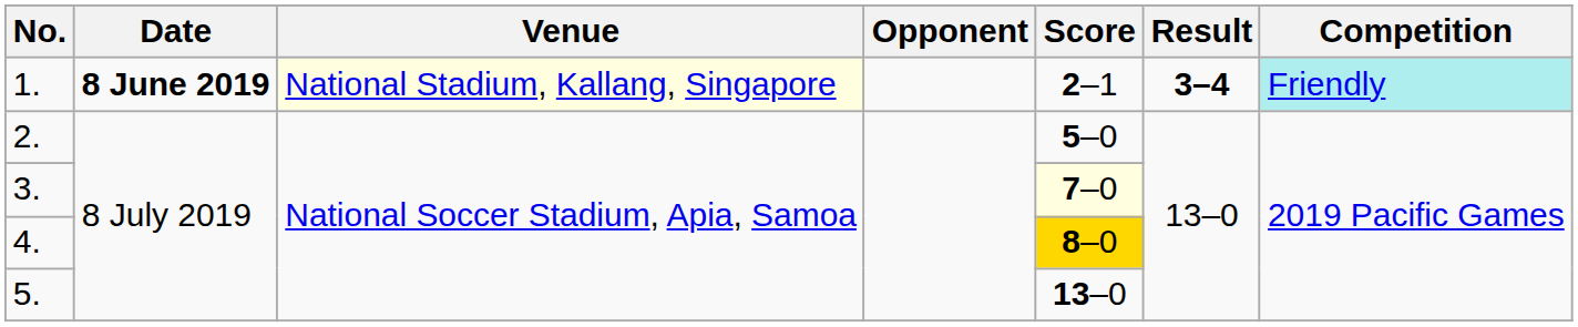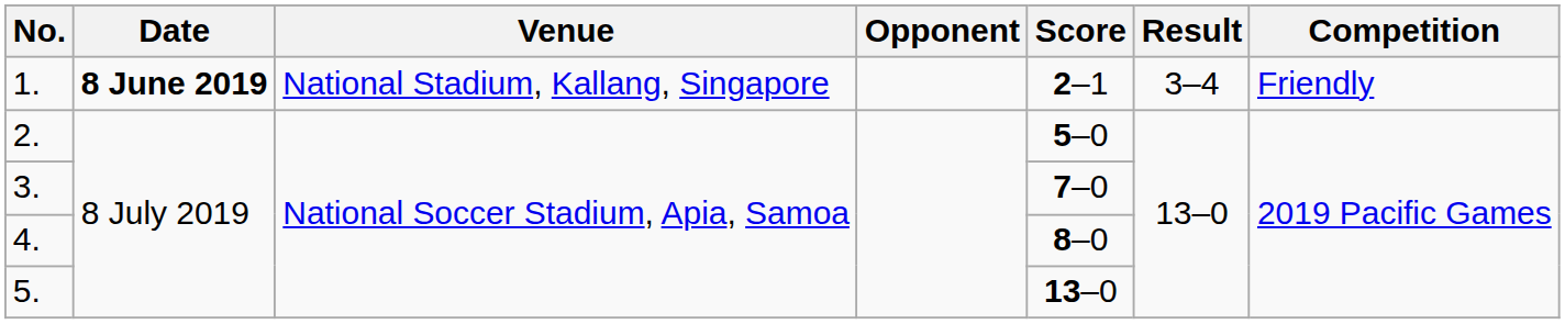1. | Venue: lightyellow background -> no background
1. | Result: bold -> normal
1. | Competition: paleturquoise background -> no background
3. | Score: lightyellow background -> no background
4. | Score: gold background -> no background
